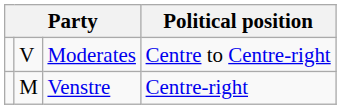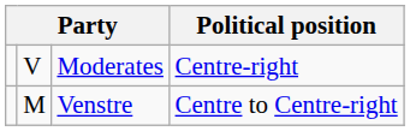Moderates | Political position: Centre to Centre-right -> Centre-right
Venstre | Political position: Centre-right -> Centre to Centre-right
